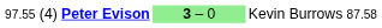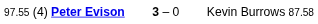97.55 (4) Peter Evison | column 2: lightgreen background -> no background
